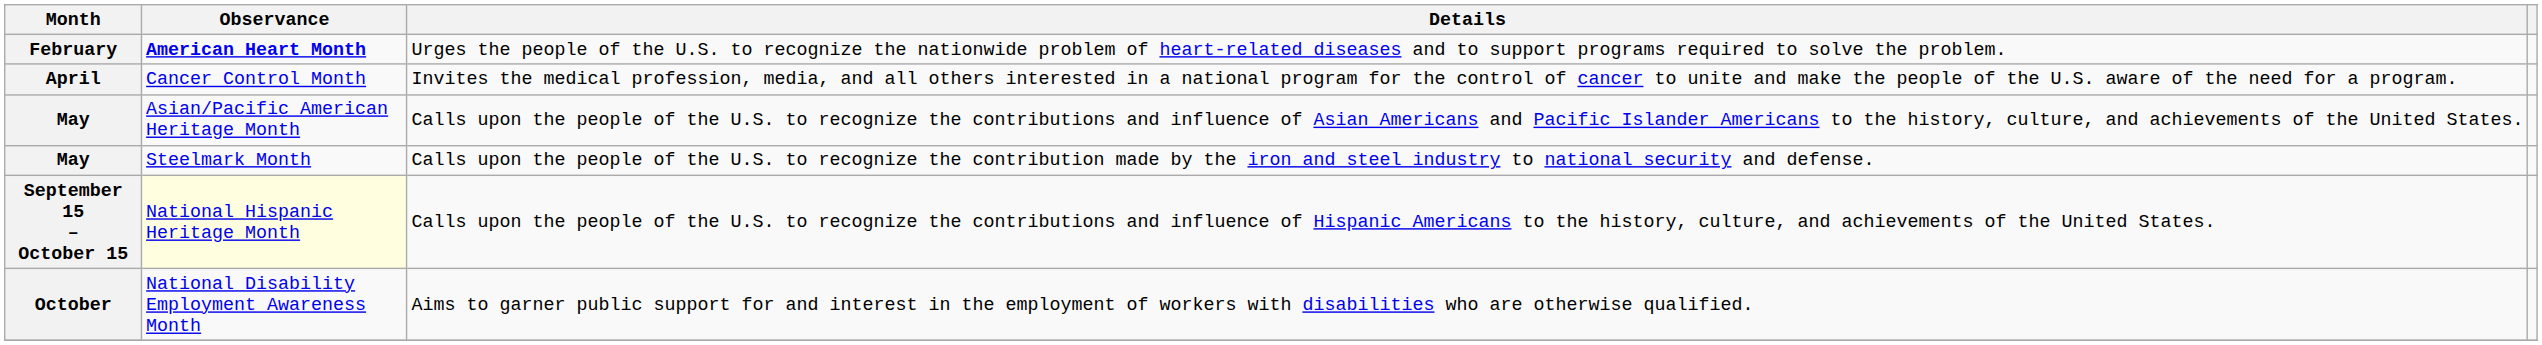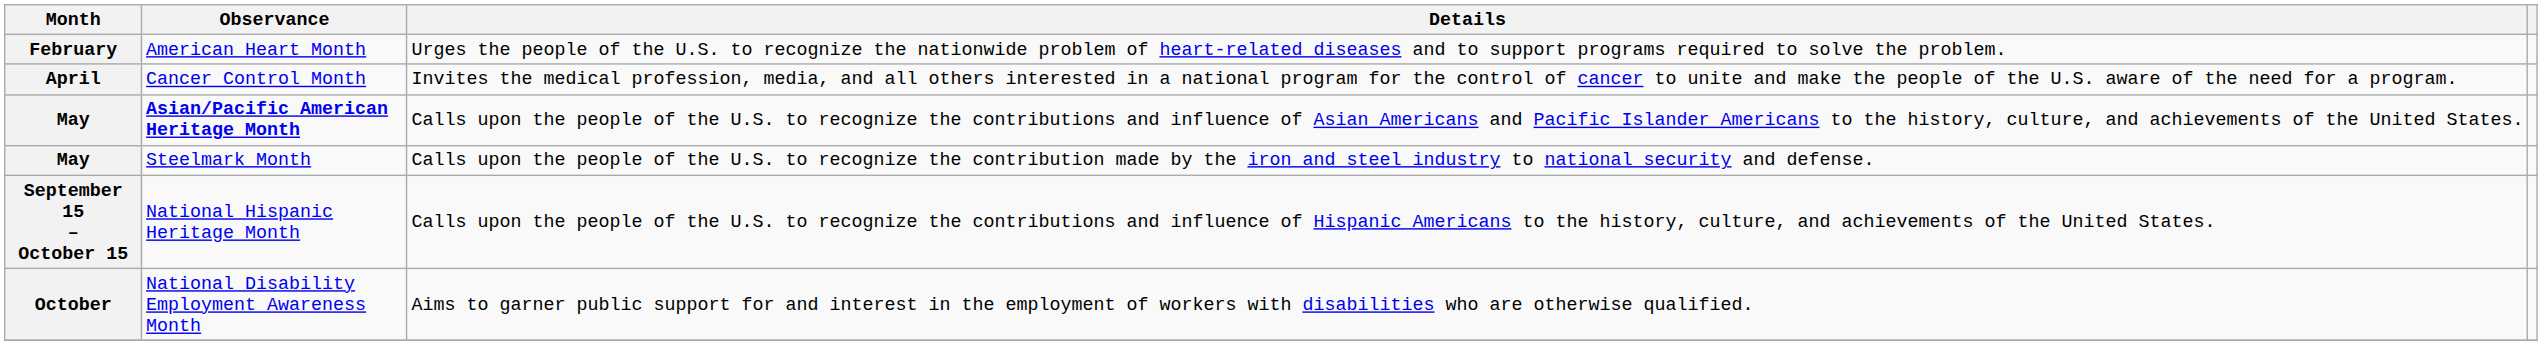American Heart Month | Observance: bold -> normal
Asian/Pacific American Heritage Month | Observance: normal -> bold
National Hispanic Heritage Month | Observance: lightyellow background -> no background
